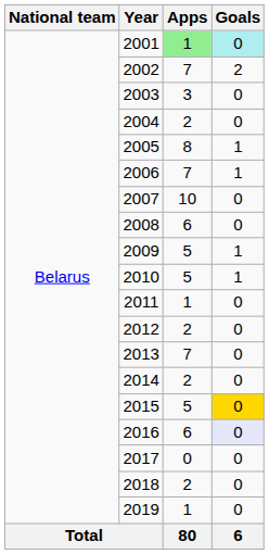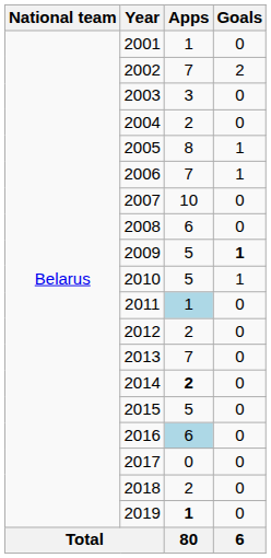2001 | Apps: lightgreen background -> no background
2001 | Goals: paleturquoise background -> no background
2009 | Goals: normal -> bold
2011 | Apps: no background -> lightblue background
2014 | Apps: normal -> bold
2015 | Goals: gold background -> no background
2016 | Apps: no background -> lightblue background
2016 | Goals: lavender background -> no background
2019 | Apps: normal -> bold
